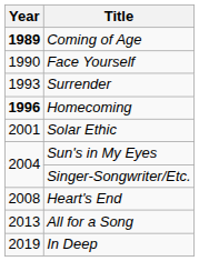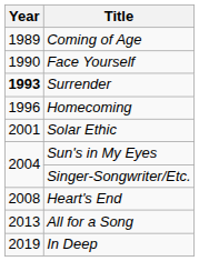Coming of Age | Year: bold -> normal
Surrender | Year: normal -> bold
Homecoming | Year: bold -> normal
